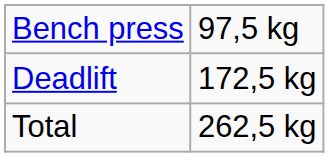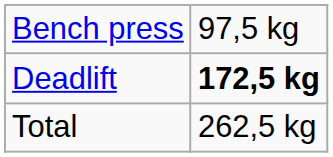Deadlift | column 2: normal -> bold
